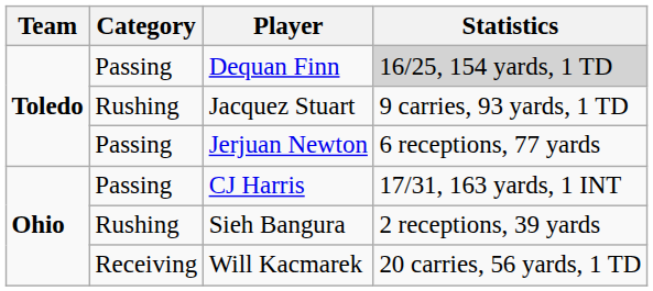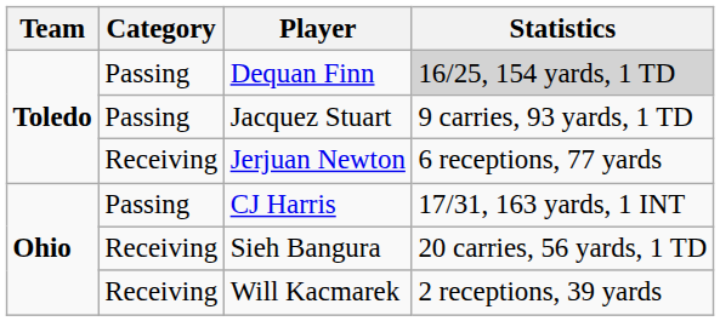Jacquez Stuart | Category: Rushing -> Passing
Jerjuan Newton | Category: Passing -> Receiving
Sieh Bangura | Category: Rushing -> Receiving
Sieh Bangura | Statistics: 2 receptions, 39 yards -> 20 carries, 56 yards, 1 TD
Will Kacmarek | Statistics: 20 carries, 56 yards, 1 TD -> 2 receptions, 39 yards
